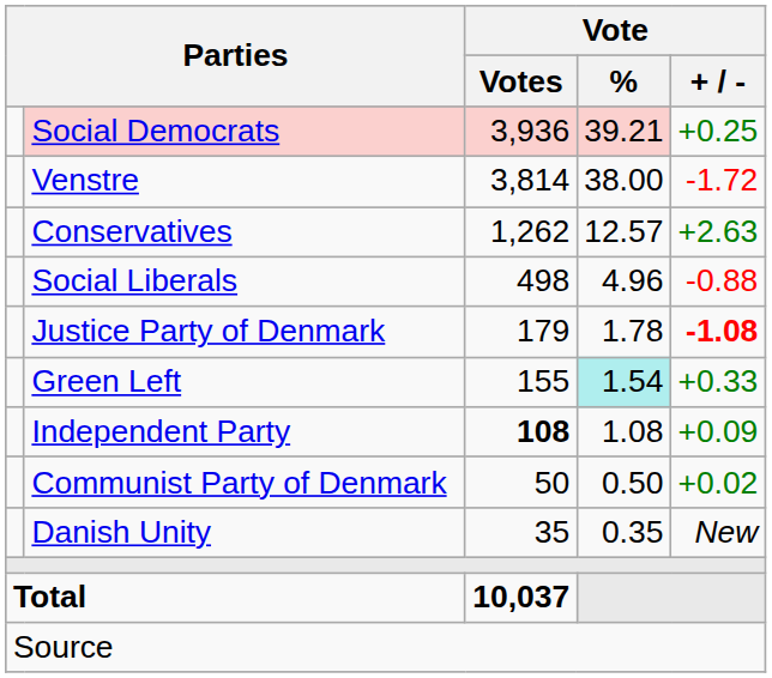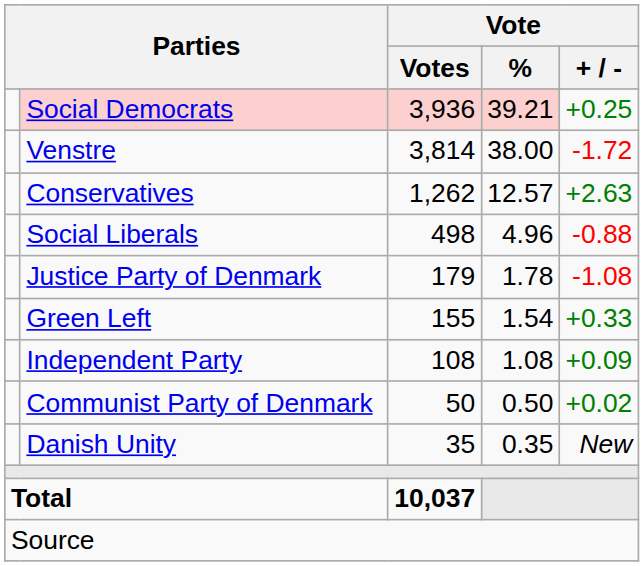Justice Party of Denmark | Vote / + / -: bold -> normal
Green Left | Vote / %: paleturquoise background -> no background
Independent Party | Vote / Votes: bold -> normal
